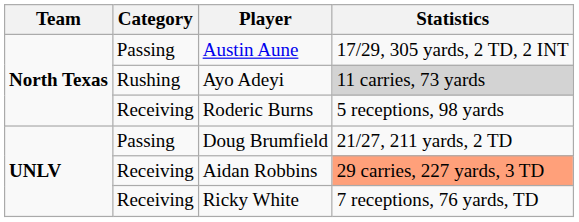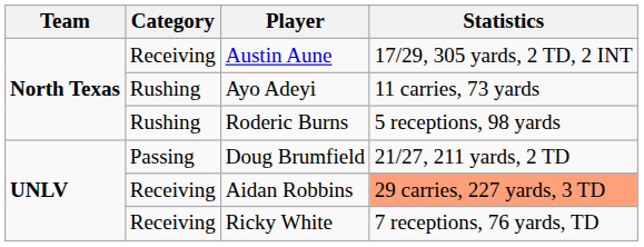Austin Aune | Category: Passing -> Receiving
Ayo Adeyi | Statistics: lightgrey background -> no background
Roderic Burns | Category: Receiving -> Rushing
